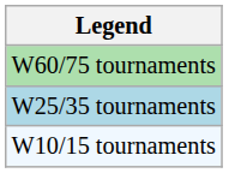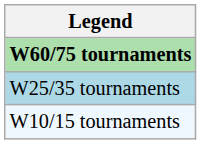row 2 | column 1: normal -> bold
